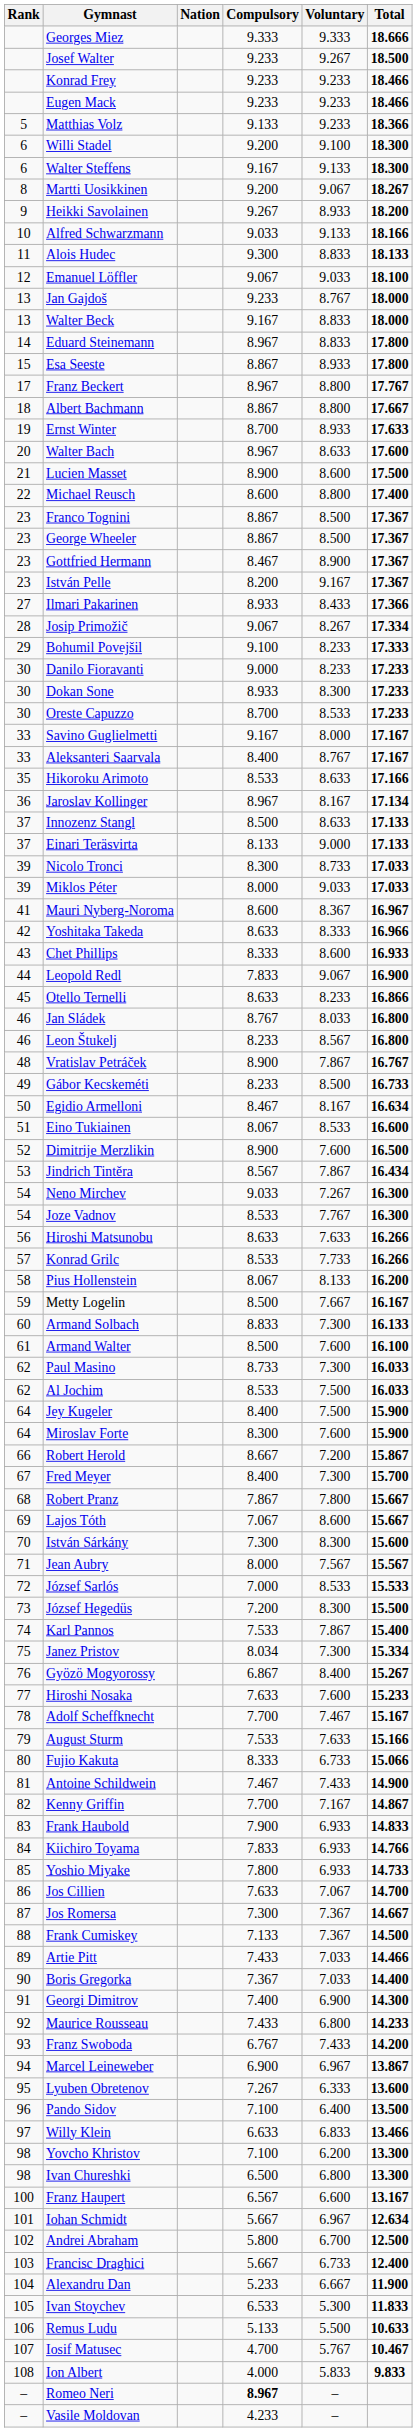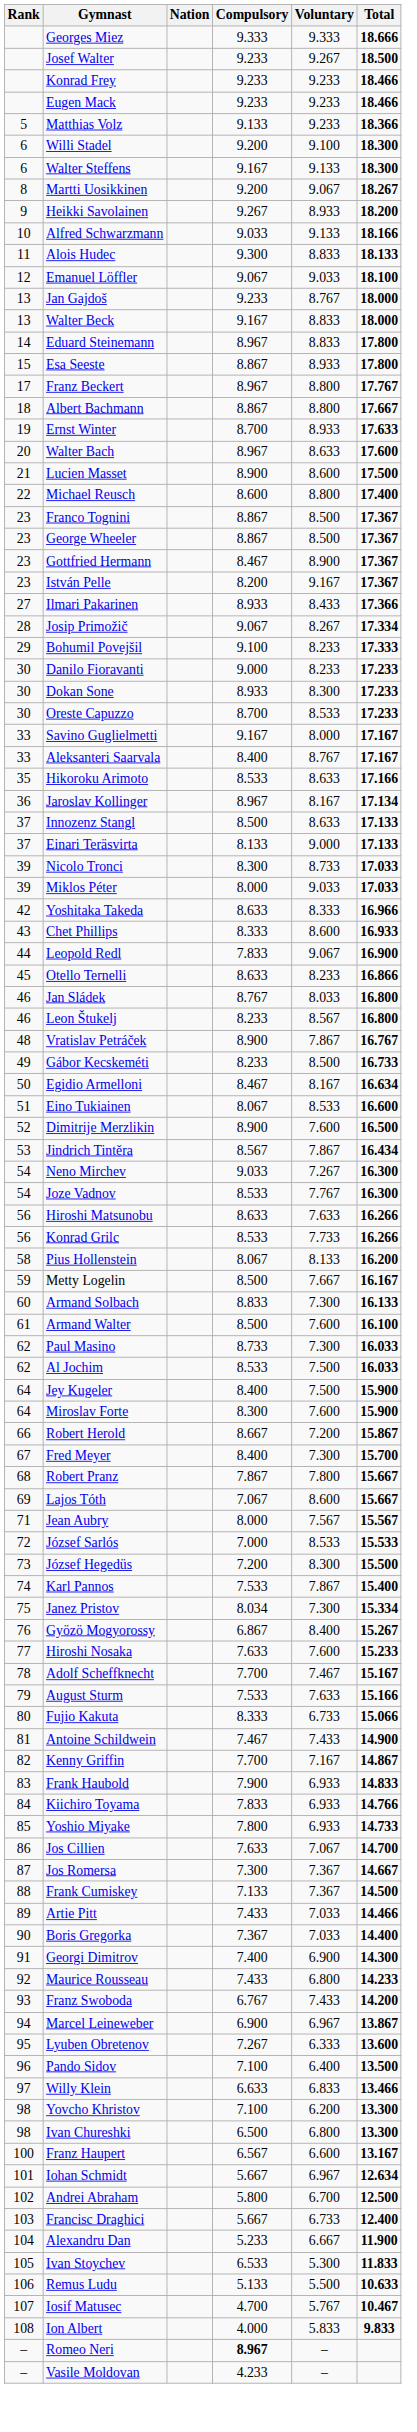- row: 41 | Mauri Nyberg-Noroma | 8.600 | 8.367 | 16.967
Konrad Grilc | Rank: 57 -> 56
- row: 70 | István Sárkány | 7.300 | 8.300 | 15.600
